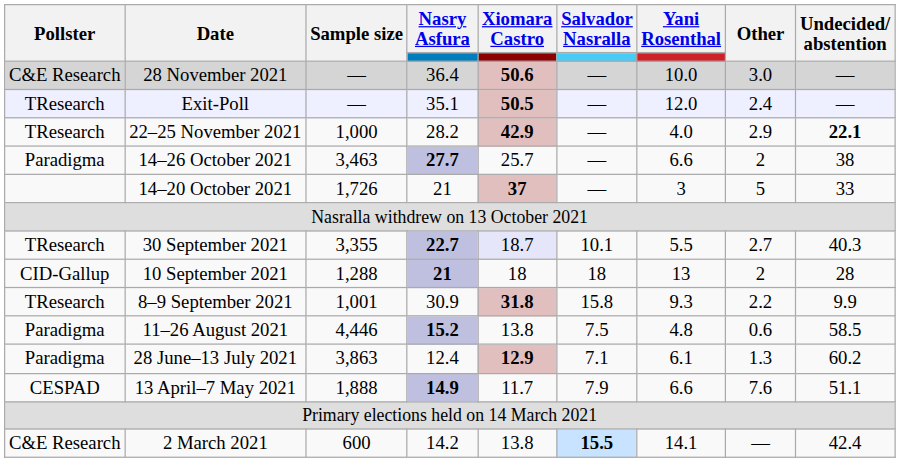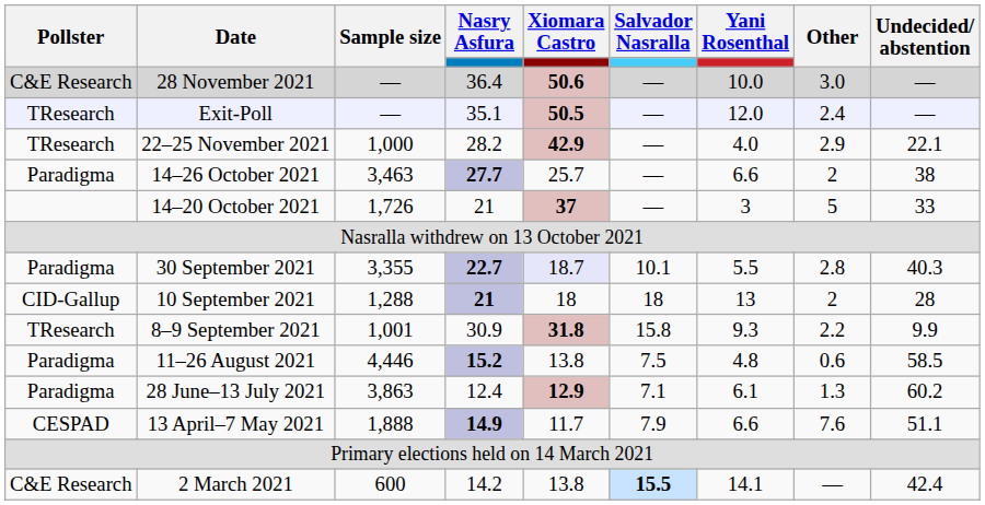22–25 November 2021 | Undecided/ abstention: bold -> normal
30 September 2021 | Pollster: TResearch -> Paradigma
30 September 2021 | Other: 2.7 -> 2.8
